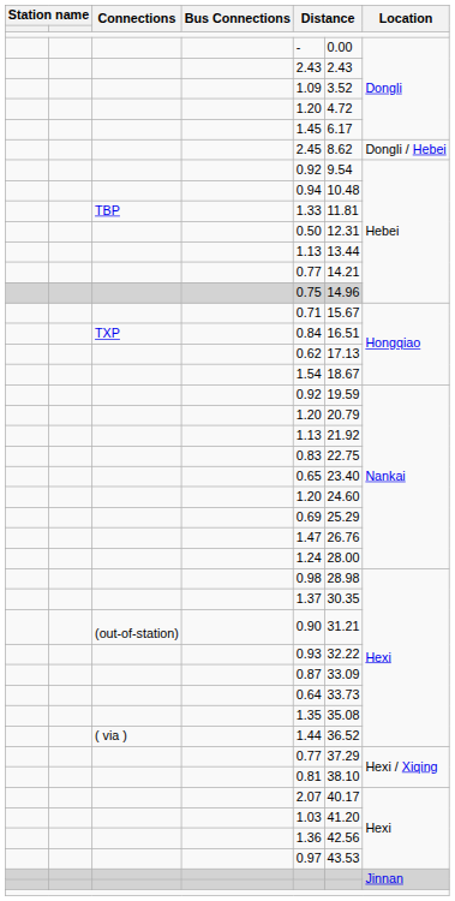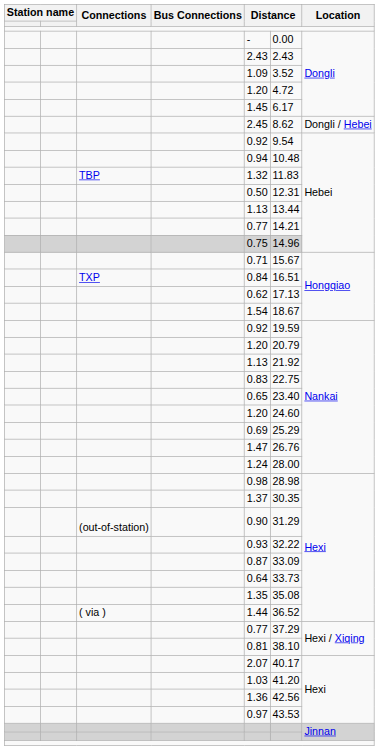TBP | column 5: 1.33 -> 1.32
TBP | column 6: 11.81 -> 11.83
(out-of-station) | column 6: 31.21 -> 31.29
